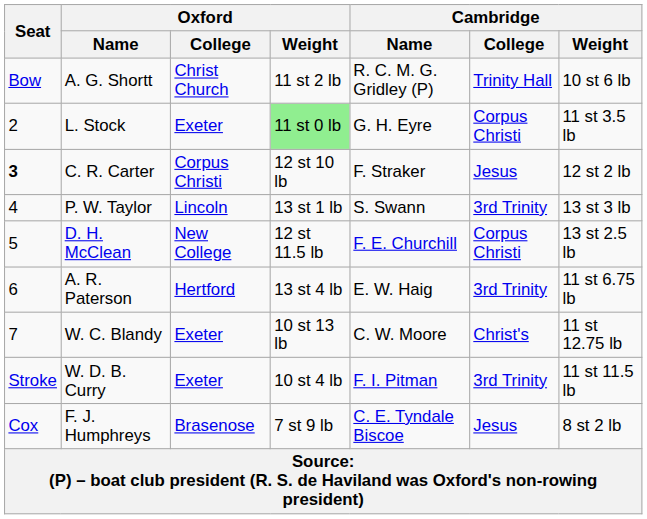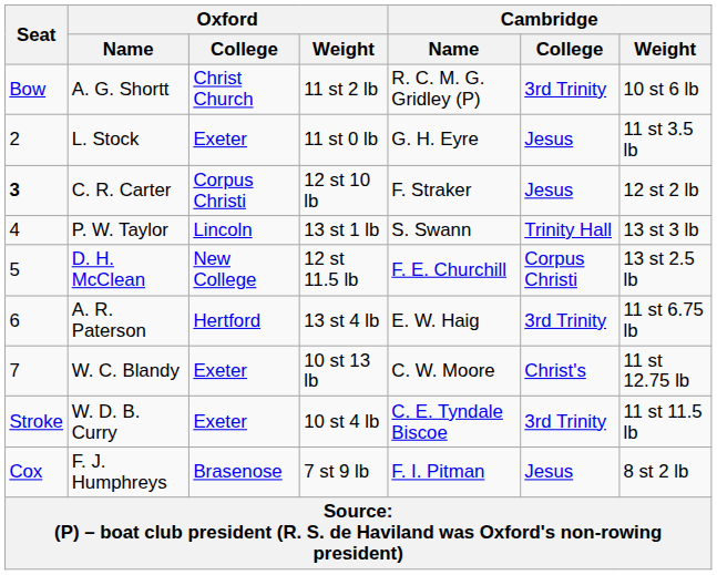A. G. Shortt | Cambridge / College: Trinity Hall -> 3rd Trinity
L. Stock | Oxford / Weight: lightgreen background -> no background
L. Stock | Cambridge / College: Corpus Christi -> Jesus
P. W. Taylor | Cambridge / College: 3rd Trinity -> Trinity Hall
W. D. B. Curry | Cambridge / Name: F. I. Pitman -> C. E. Tyndale Biscoe
F. J. Humphreys | Cambridge / Name: C. E. Tyndale Biscoe -> F. I. Pitman
